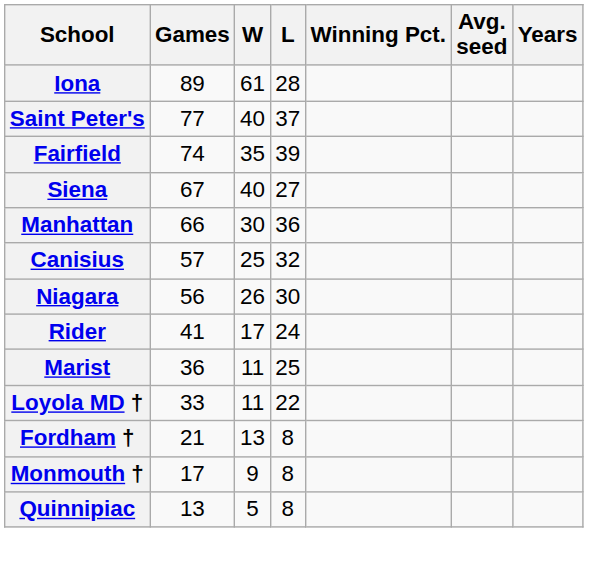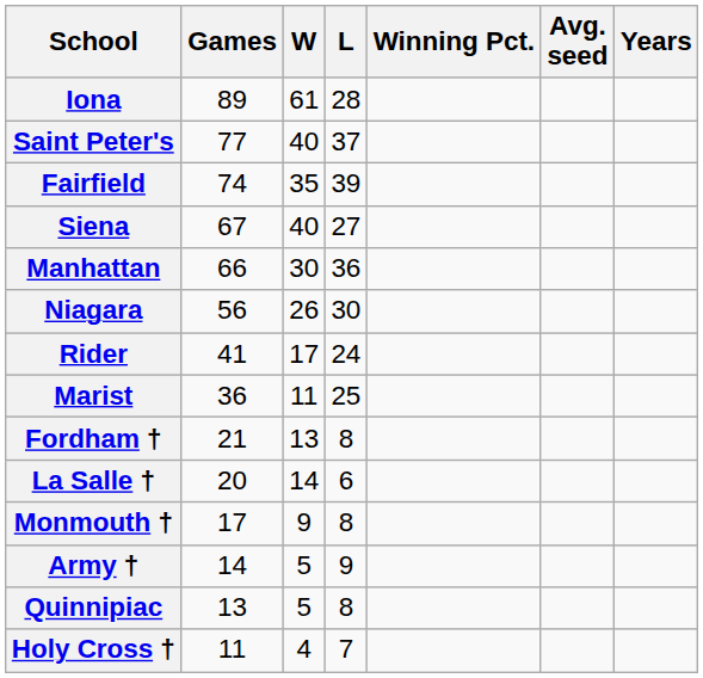- row: Canisius | 57 | 25 | 32
- row: Loyola MD † | 33 | 11 | 22
+ row: La Salle † | 20 | 14 | 6
+ row: Army † | 14 | 5 | 9
+ row: Holy Cross † | 11 | 4 | 7
